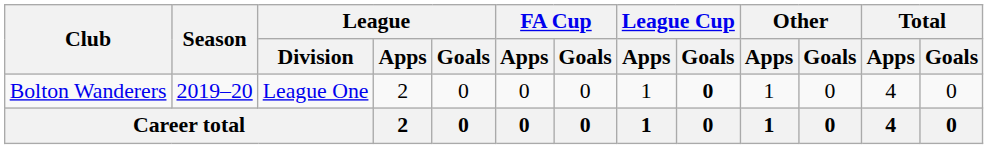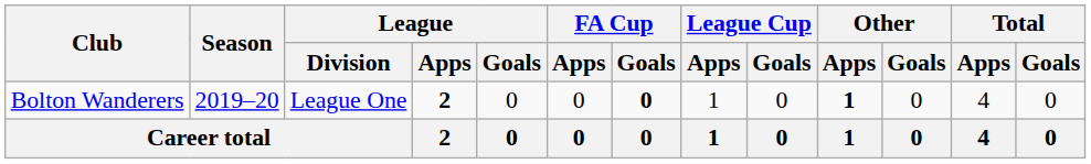Bolton Wanderers | League / Apps: normal -> bold
Bolton Wanderers | FA Cup / Goals: normal -> bold
Bolton Wanderers | League Cup / Goals: bold -> normal
Bolton Wanderers | Other / Apps: normal -> bold
